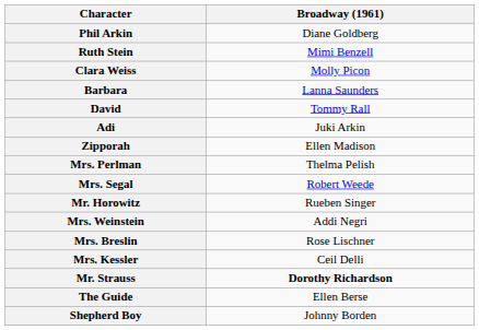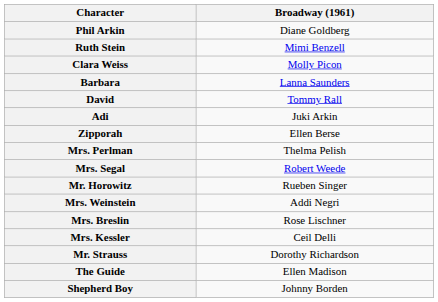Zipporah | Broadway (1961): Ellen Madison -> Ellen Berse
Mr. Strauss | Broadway (1961): bold -> normal
The Guide | Broadway (1961): Ellen Berse -> Ellen Madison
